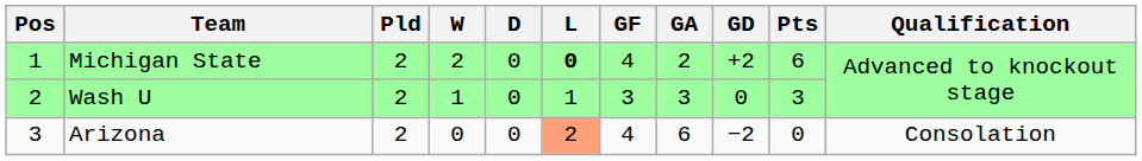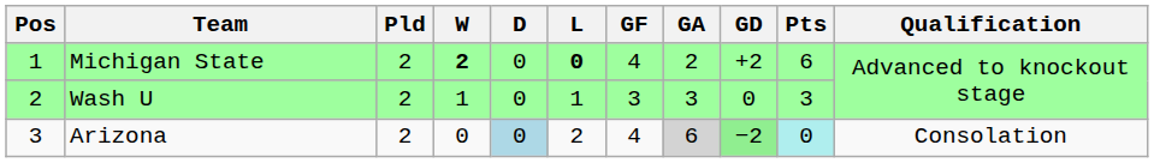Michigan State | W: normal -> bold
Arizona | D: no background -> lightblue background
Arizona | L: lightsalmon background -> no background
Arizona | GA: no background -> lightgrey background
Arizona | GD: no background -> lightgreen background
Arizona | Pts: no background -> paleturquoise background
